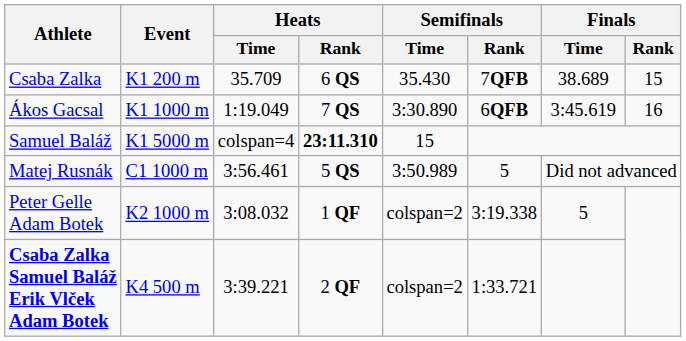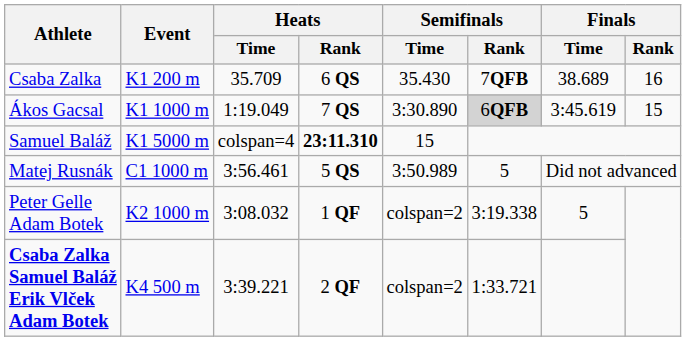Csaba Zalka | Finals / Rank: 15 -> 16
Ákos Gacsal | Semifinals / Rank: no background -> lightgrey background
Ákos Gacsal | Finals / Rank: 16 -> 15
